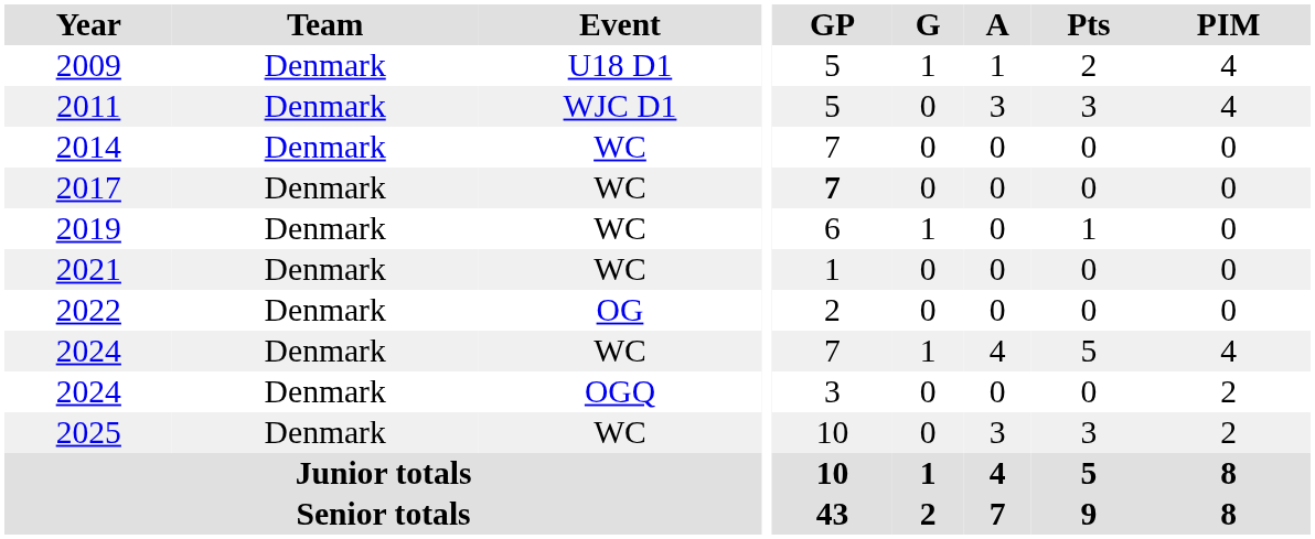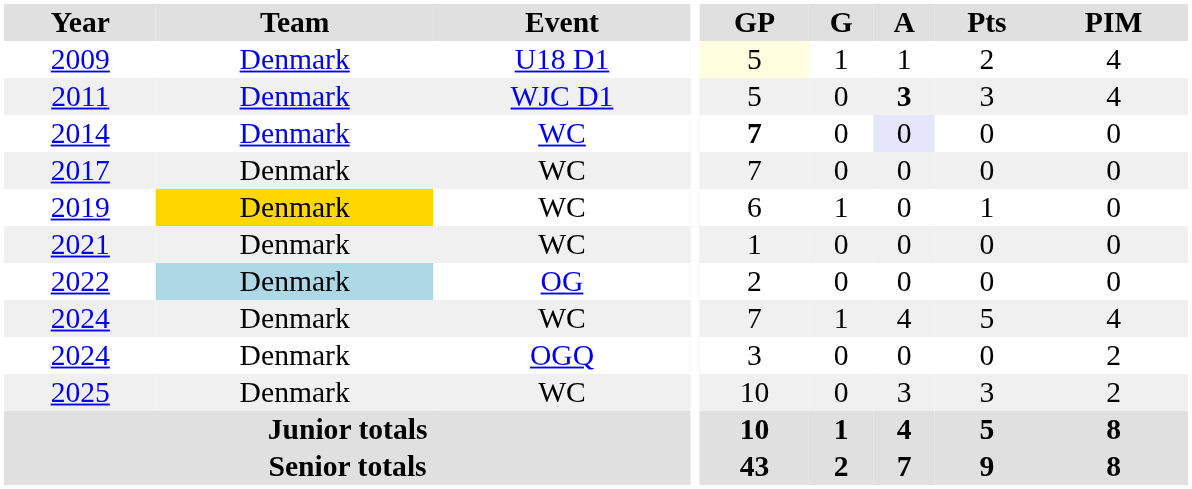2009 | GP: no background -> lightyellow background
2011 | A: normal -> bold
2014 | GP: normal -> bold
2014 | A: no background -> lavender background
2017 | GP: bold -> normal
2019 | Team: no background -> gold background
2022 | Team: no background -> lightblue background
